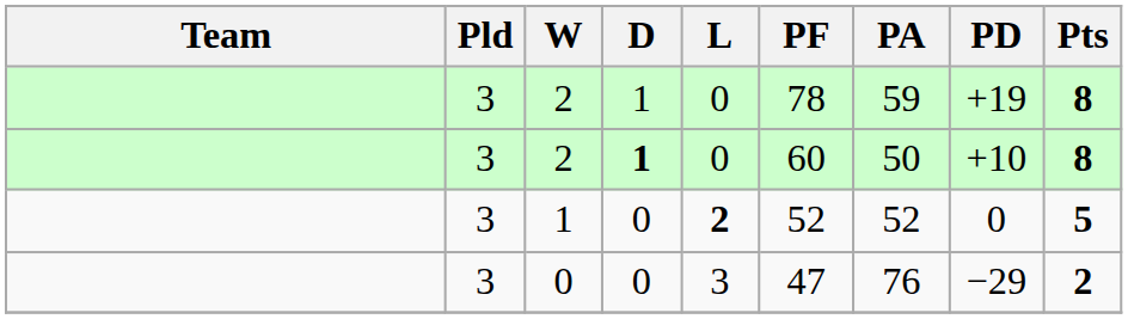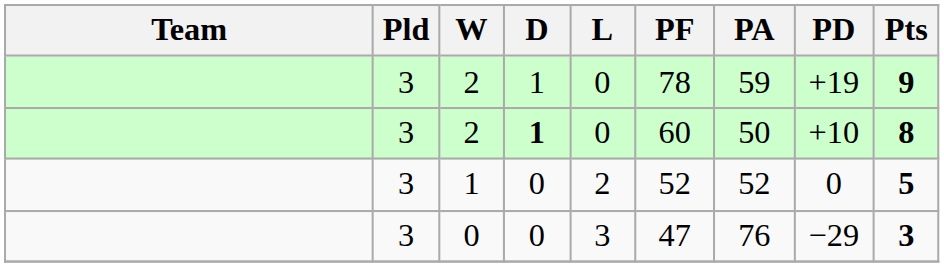row 2 | Pts: 8 -> 9
row 4 | L: bold -> normal
row 5 | Pts: 2 -> 3
